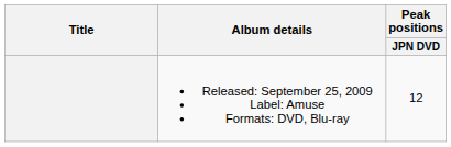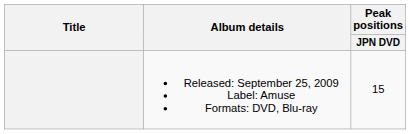row 3 | Peak positions / JPN DVD: 12 -> 15
